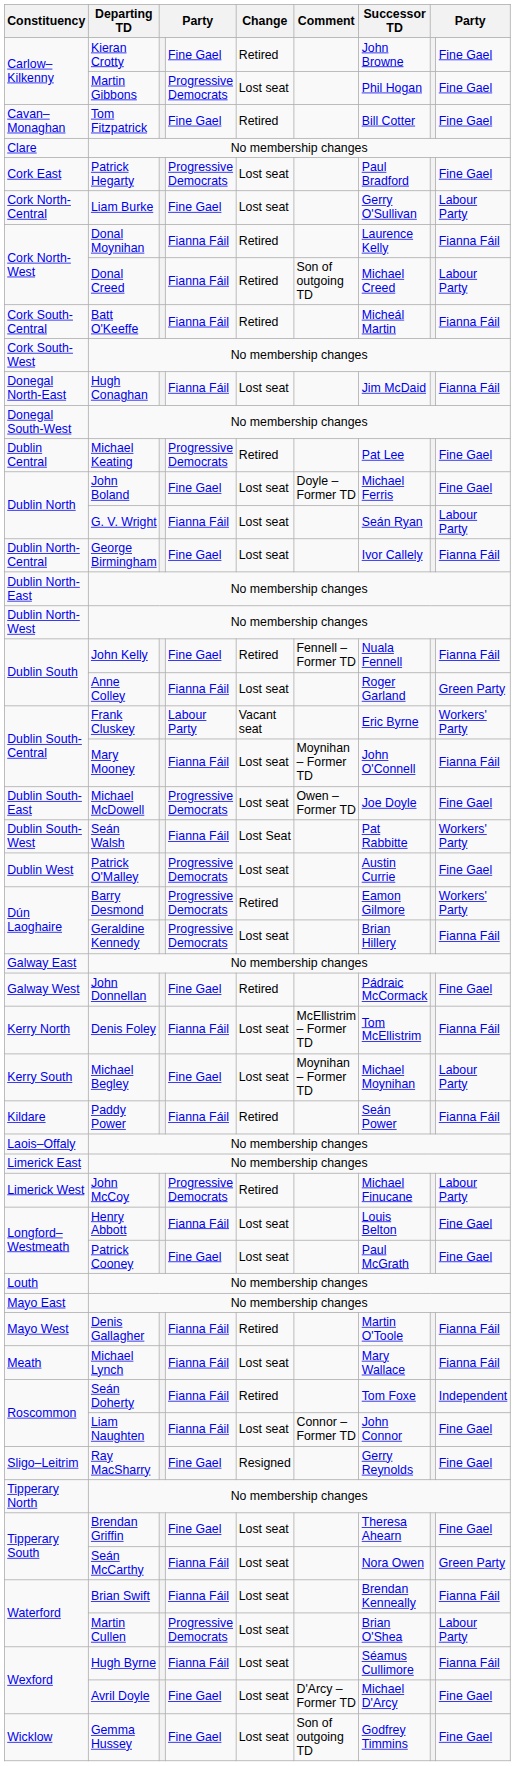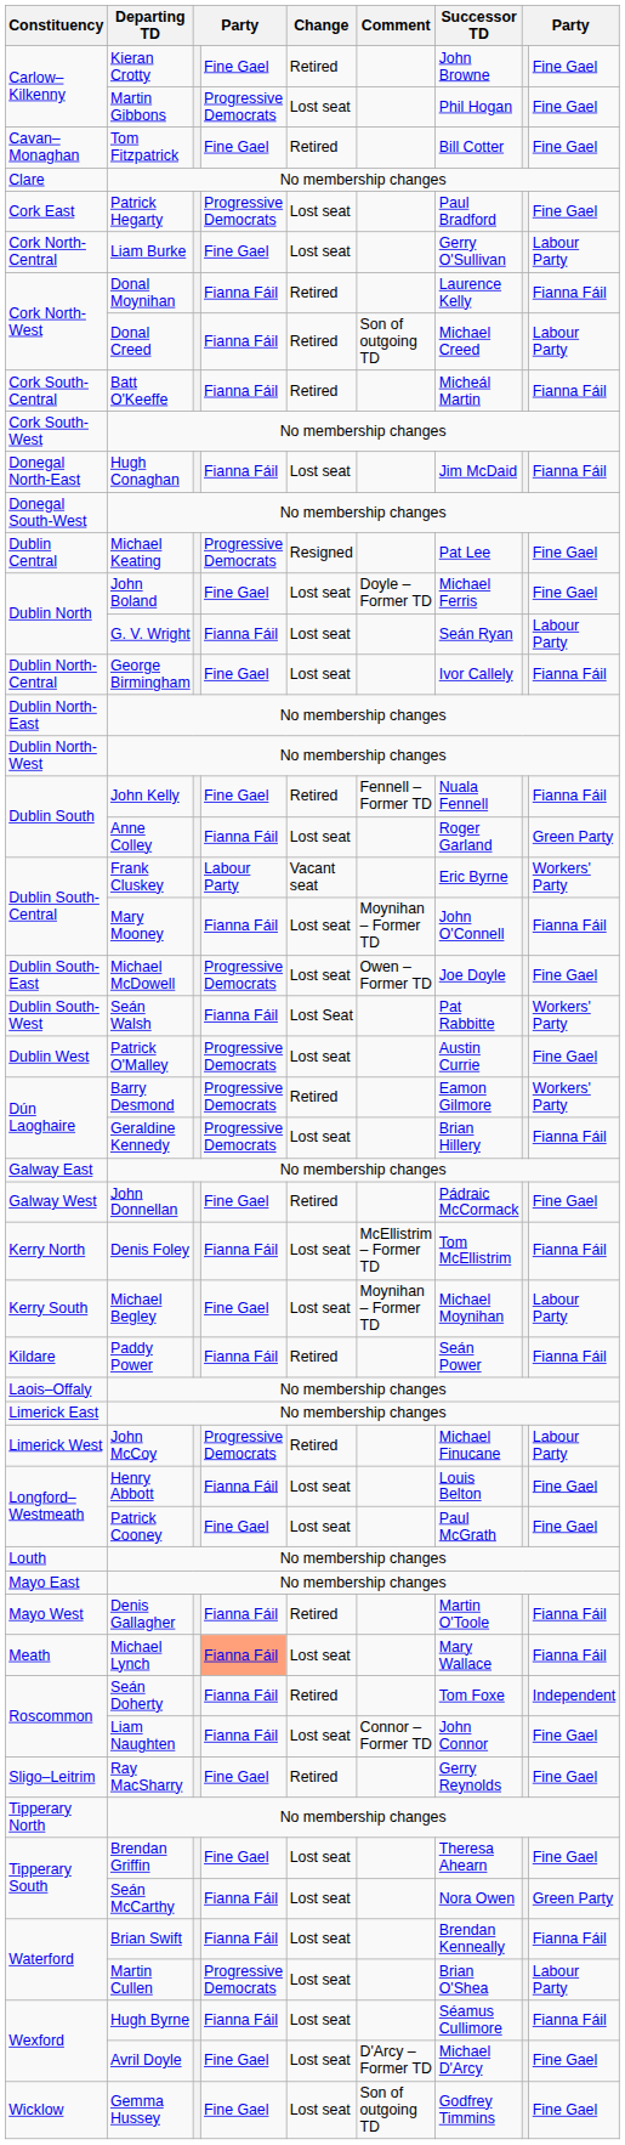Michael Keating | Change: Retired -> Resigned
Michael Lynch | column 4: no background -> lightsalmon background
Ray MacSharry | Change: Resigned -> Retired
